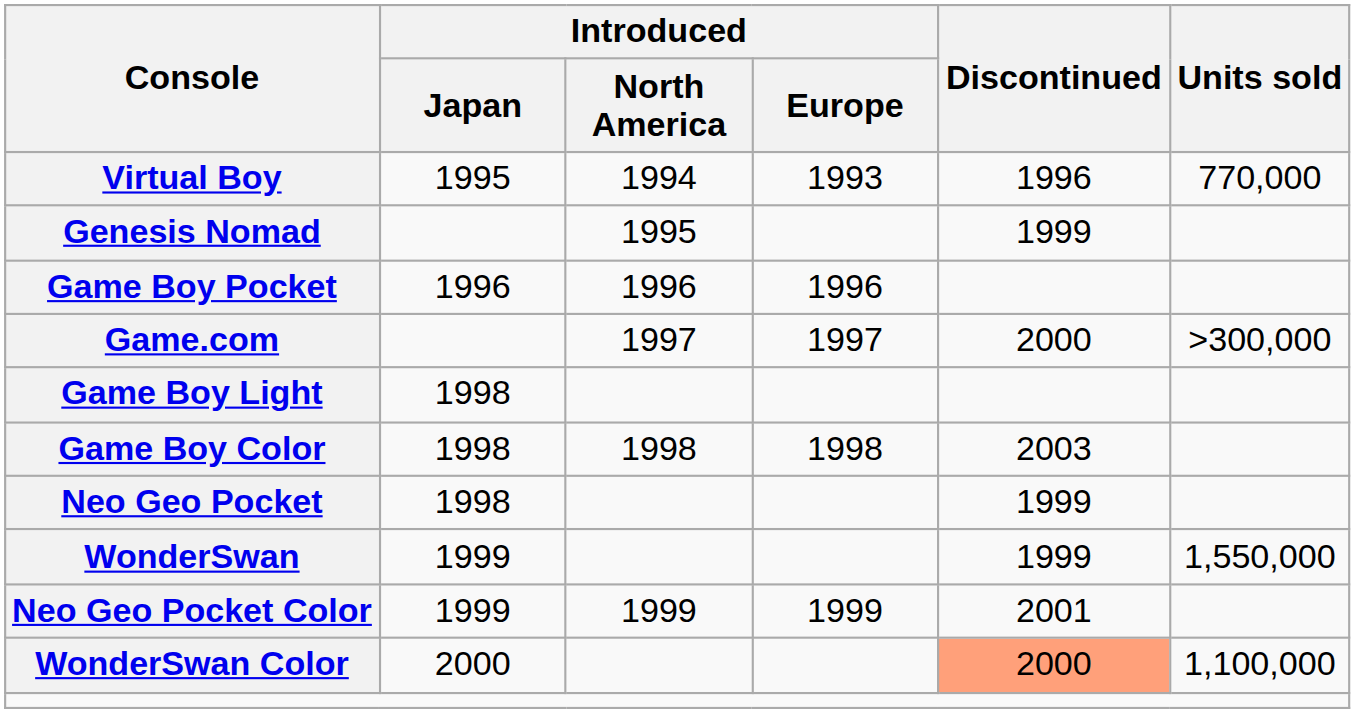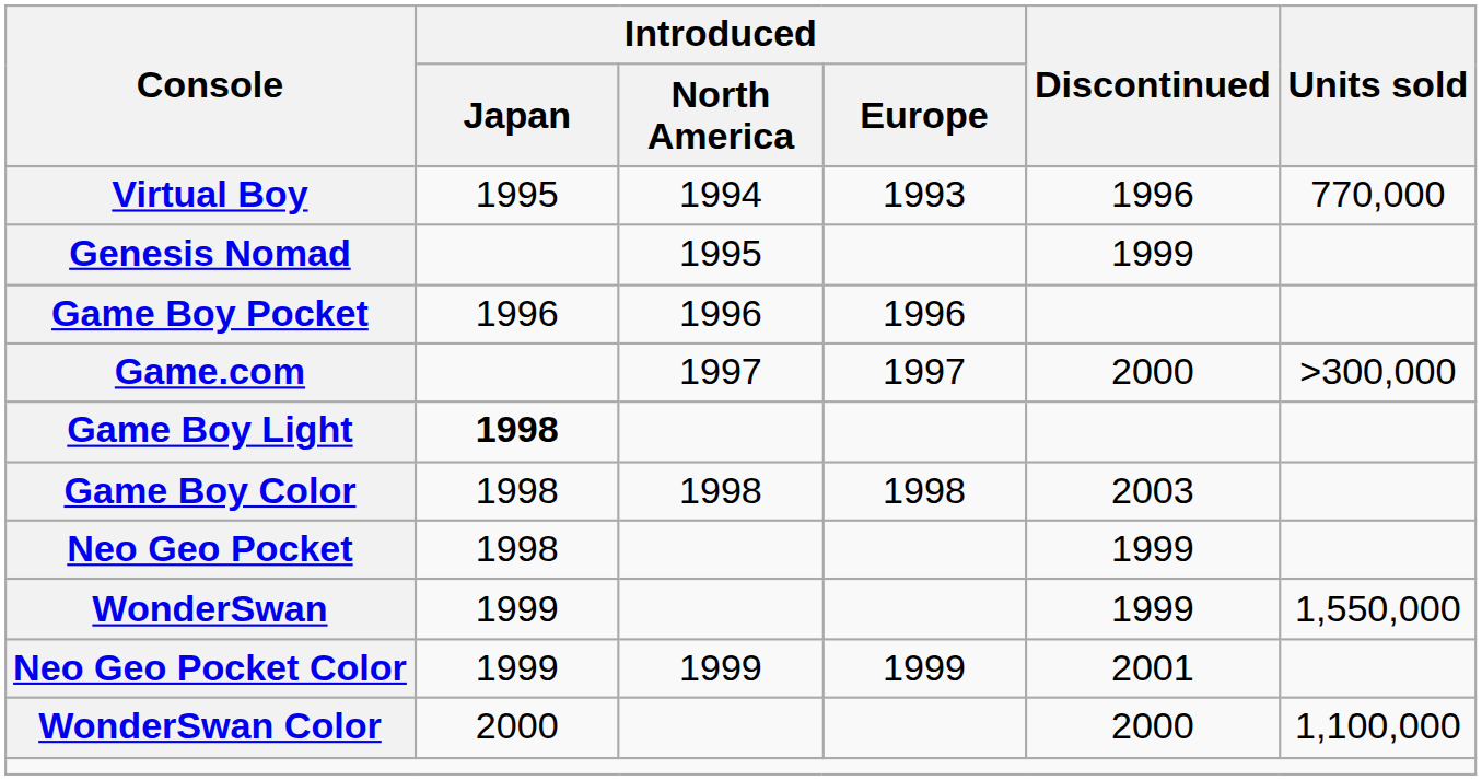Game Boy Light | Introduced / Japan: normal -> bold
WonderSwan Color | Discontinued: lightsalmon background -> no background
